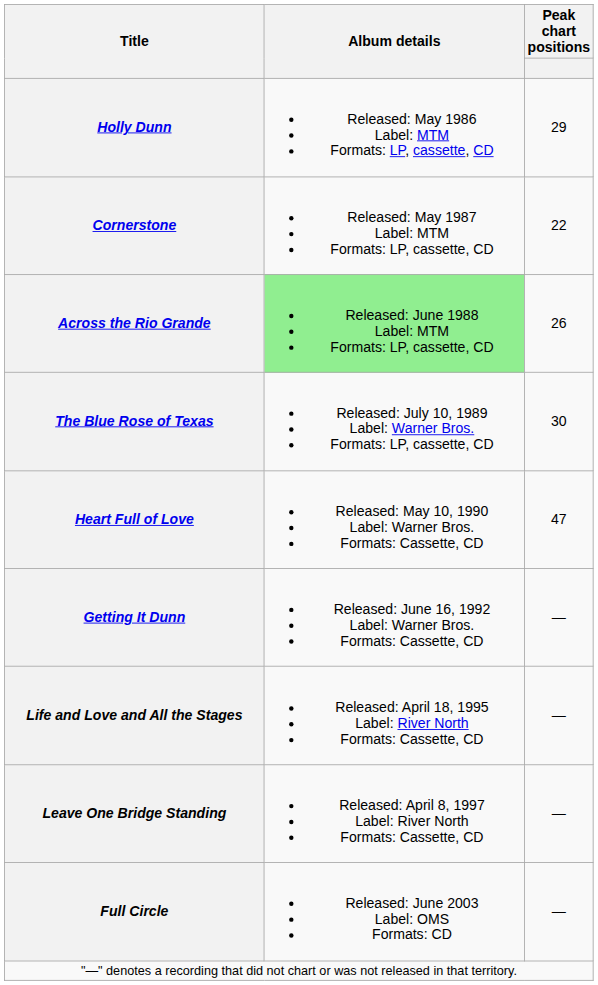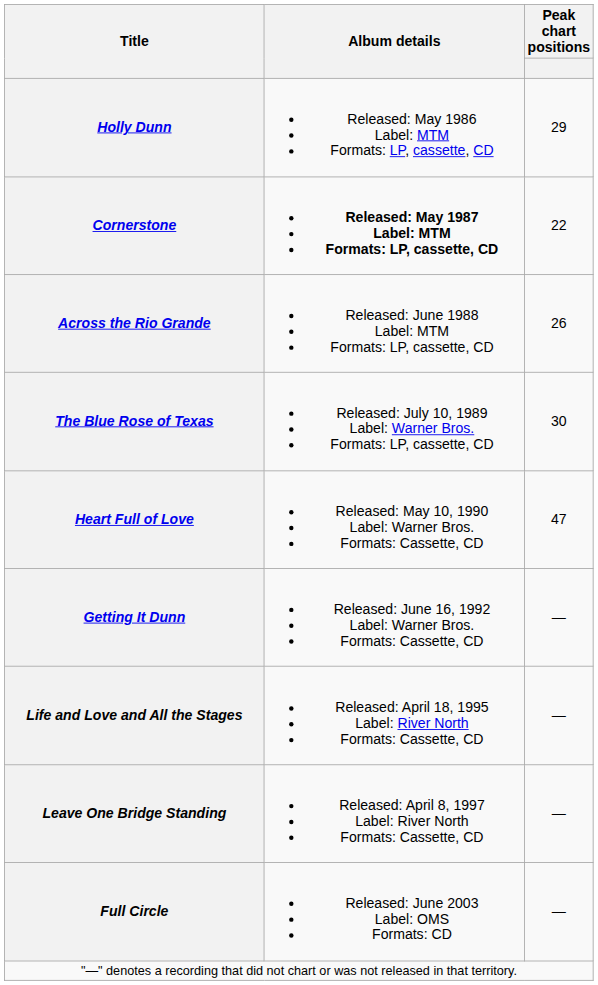Cornerstone | Album details: normal -> bold
Across the Rio Grande | Album details: lightgreen background -> no background
